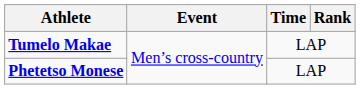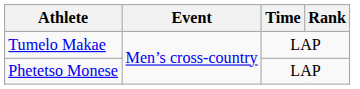Tumelo Makae | Athlete: bold -> normal
Phetetso Monese | Athlete: bold -> normal
